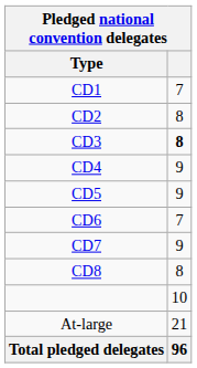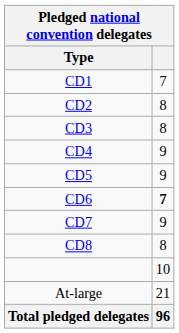CD3 | column 2: bold -> normal
CD6 | column 2: normal -> bold
